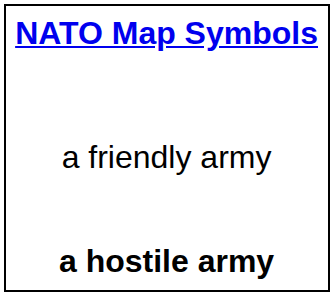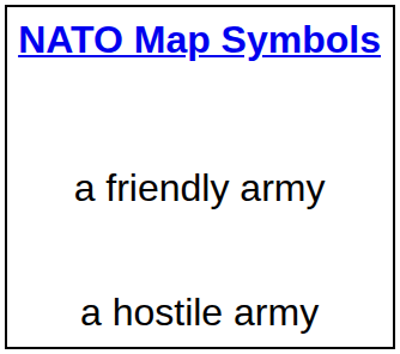row 3 | column 1: bold -> normal
